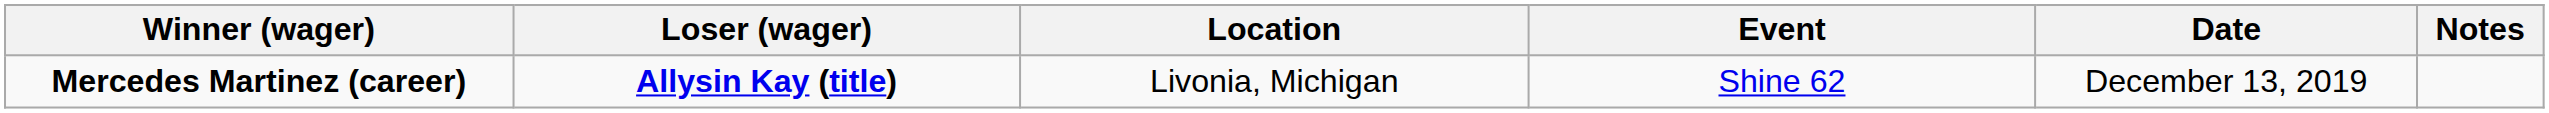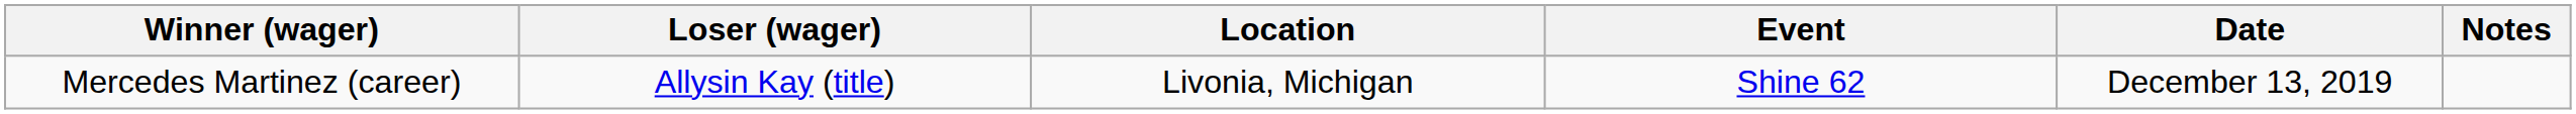row 2 | Winner (wager): bold -> normal
row 2 | Loser (wager): bold -> normal
